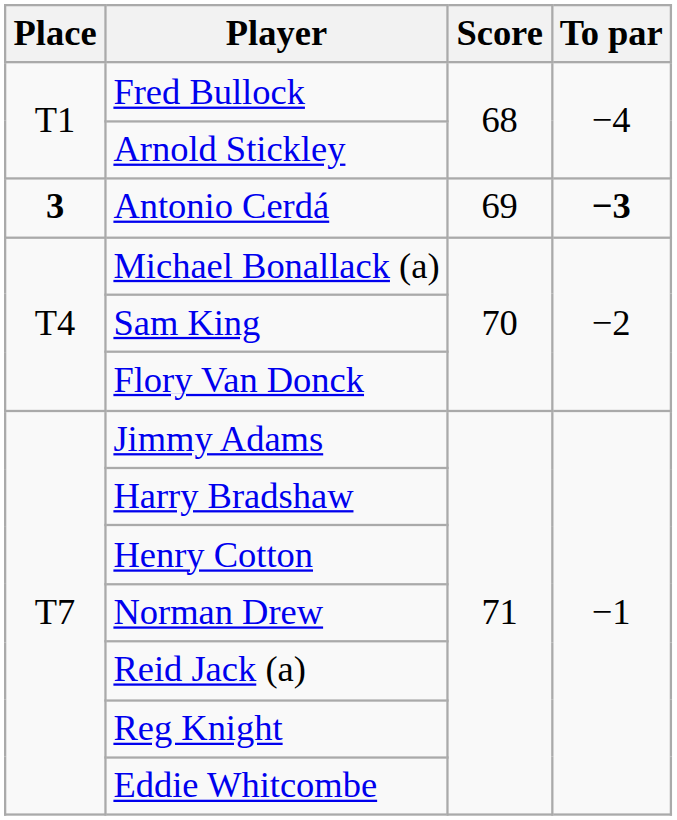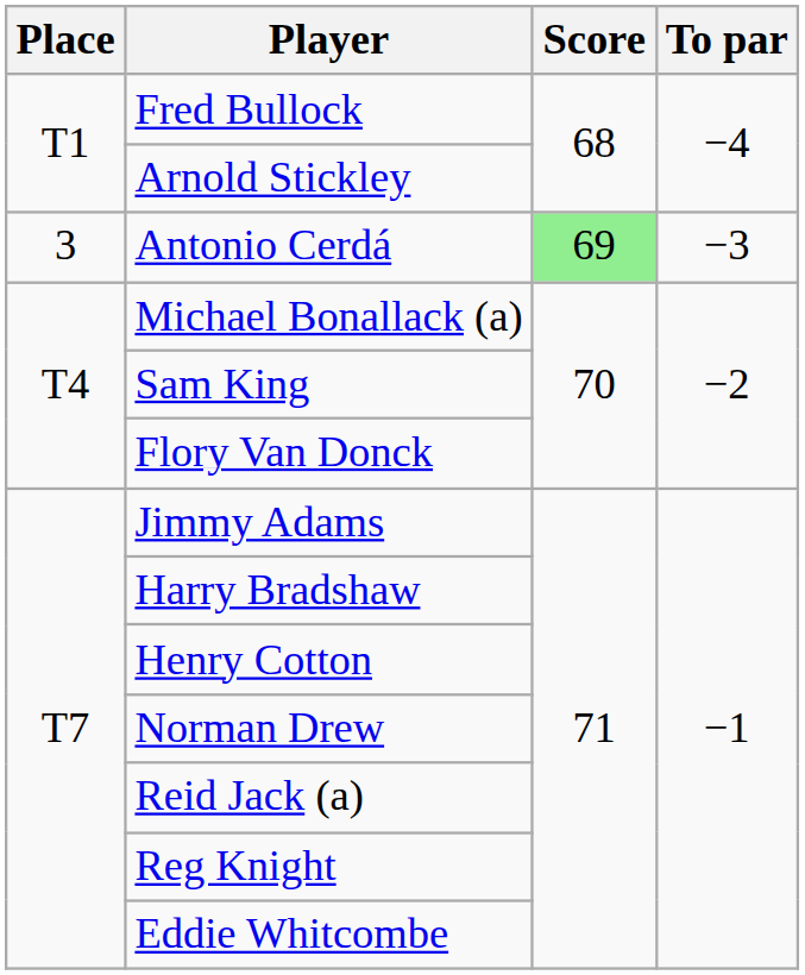Antonio Cerdá | Place: bold -> normal
Antonio Cerdá | Score: no background -> lightgreen background
Antonio Cerdá | To par: bold -> normal
